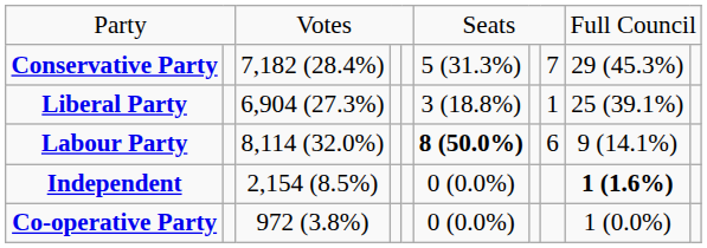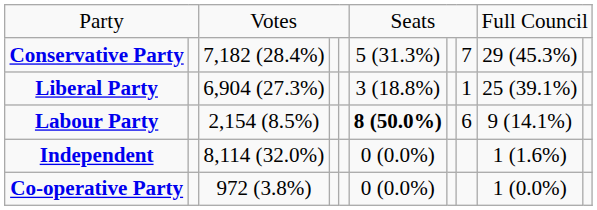Labour Party | column 3: 8,114 (32.0%) -> 2,154 (8.5%)
Independent | column 3: 2,154 (8.5%) -> 8,114 (32.0%)
Independent | column 9: bold -> normal
